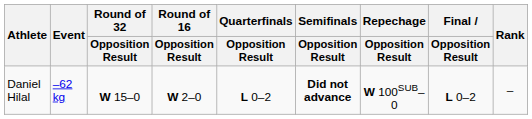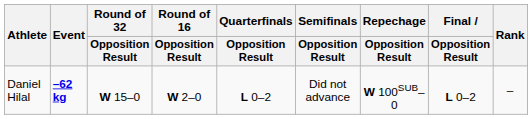Daniel Hilal | Event: normal -> bold
Daniel Hilal | Semifinals / Opposition Result: bold -> normal
